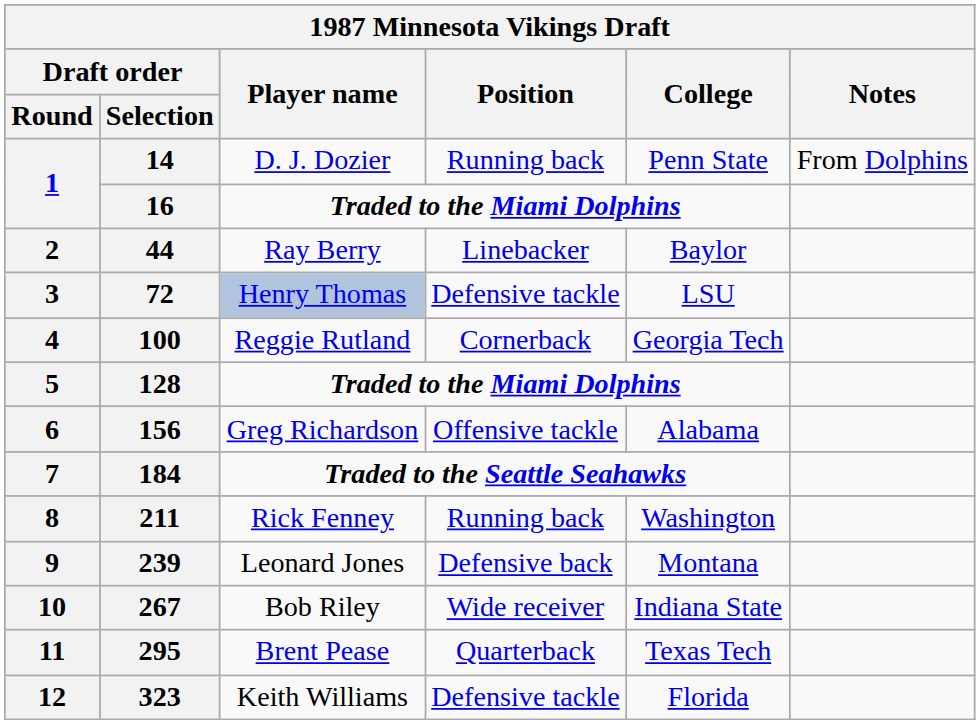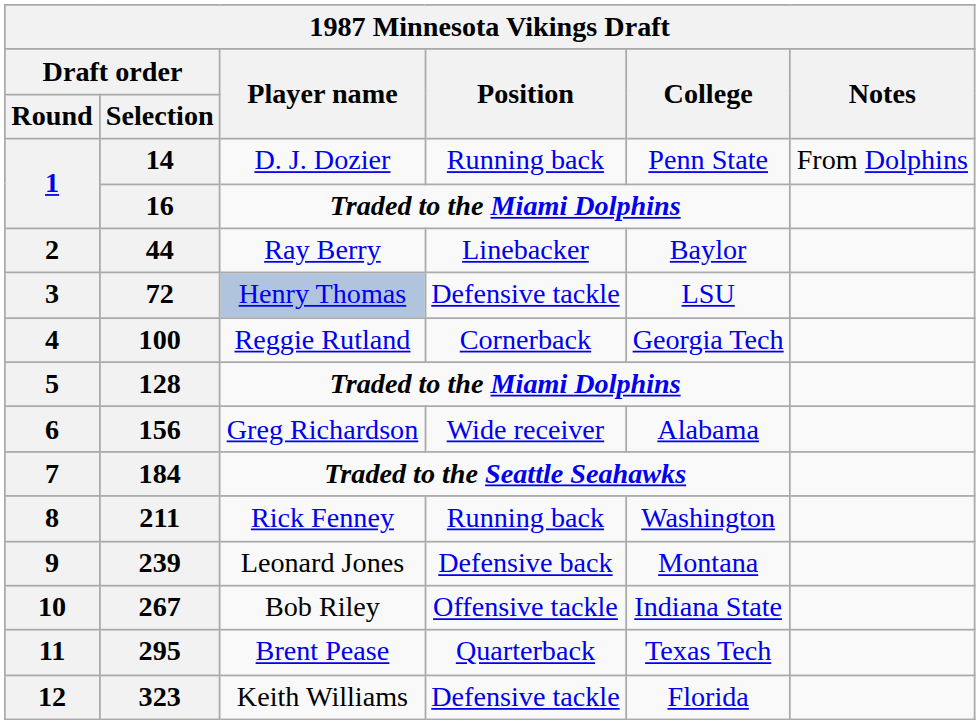156 | Position: Offensive tackle -> Wide receiver
267 | Position: Wide receiver -> Offensive tackle
